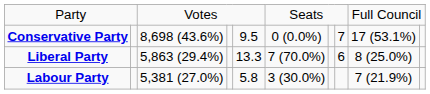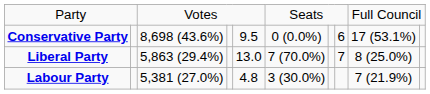Conservative Party | column 8: 7 -> 6
Liberal Party | column 5: 13.3 -> 13.0
Liberal Party | column 8: 6 -> 7
Labour Party | column 5: 5.8 -> 4.8
